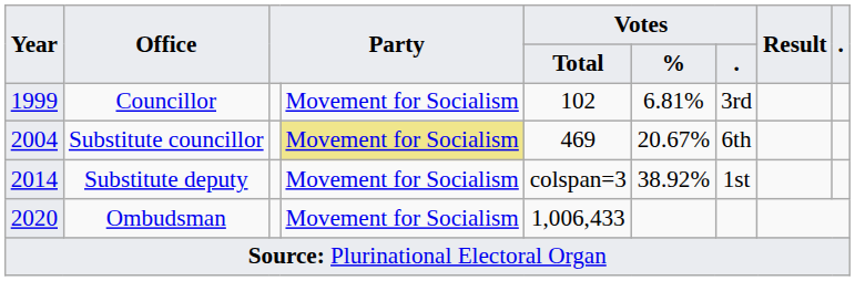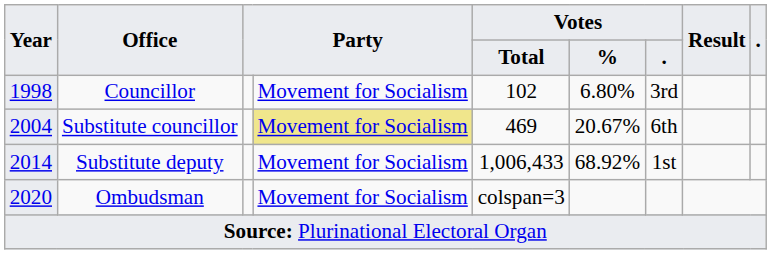Councillor | Year: 1999 -> 1998
Councillor | Votes / %: 6.81% -> 6.80%
Substitute deputy | Votes / Total: colspan=3 -> 1,006,433
Substitute deputy | Votes / %: 38.92% -> 68.92%
Ombudsman | Votes / Total: 1,006,433 -> colspan=3
